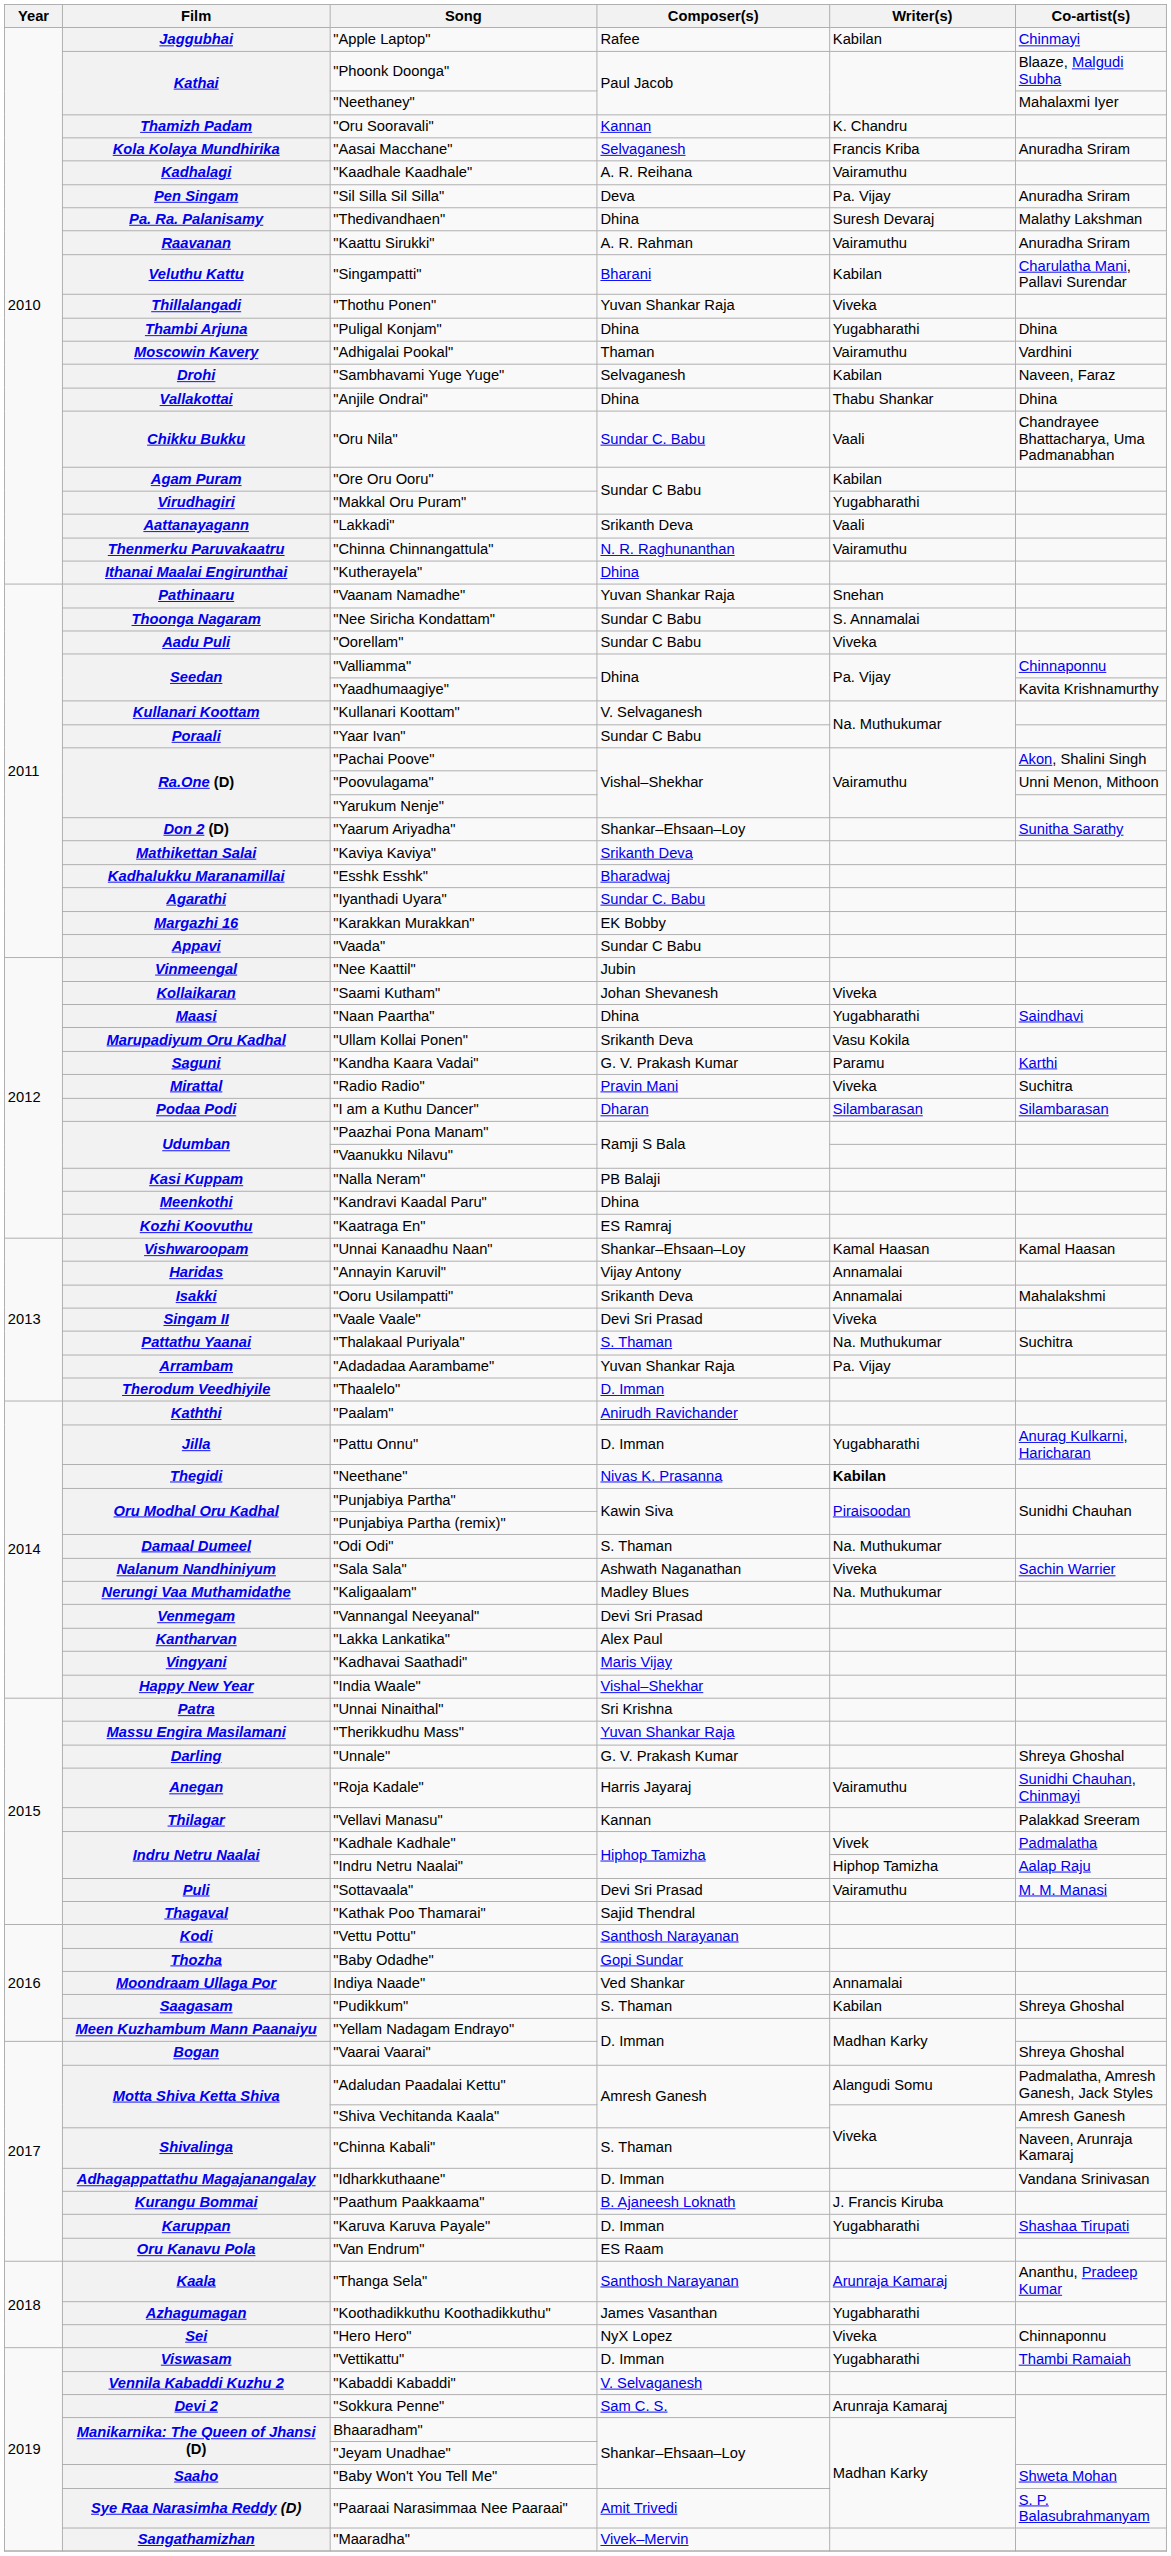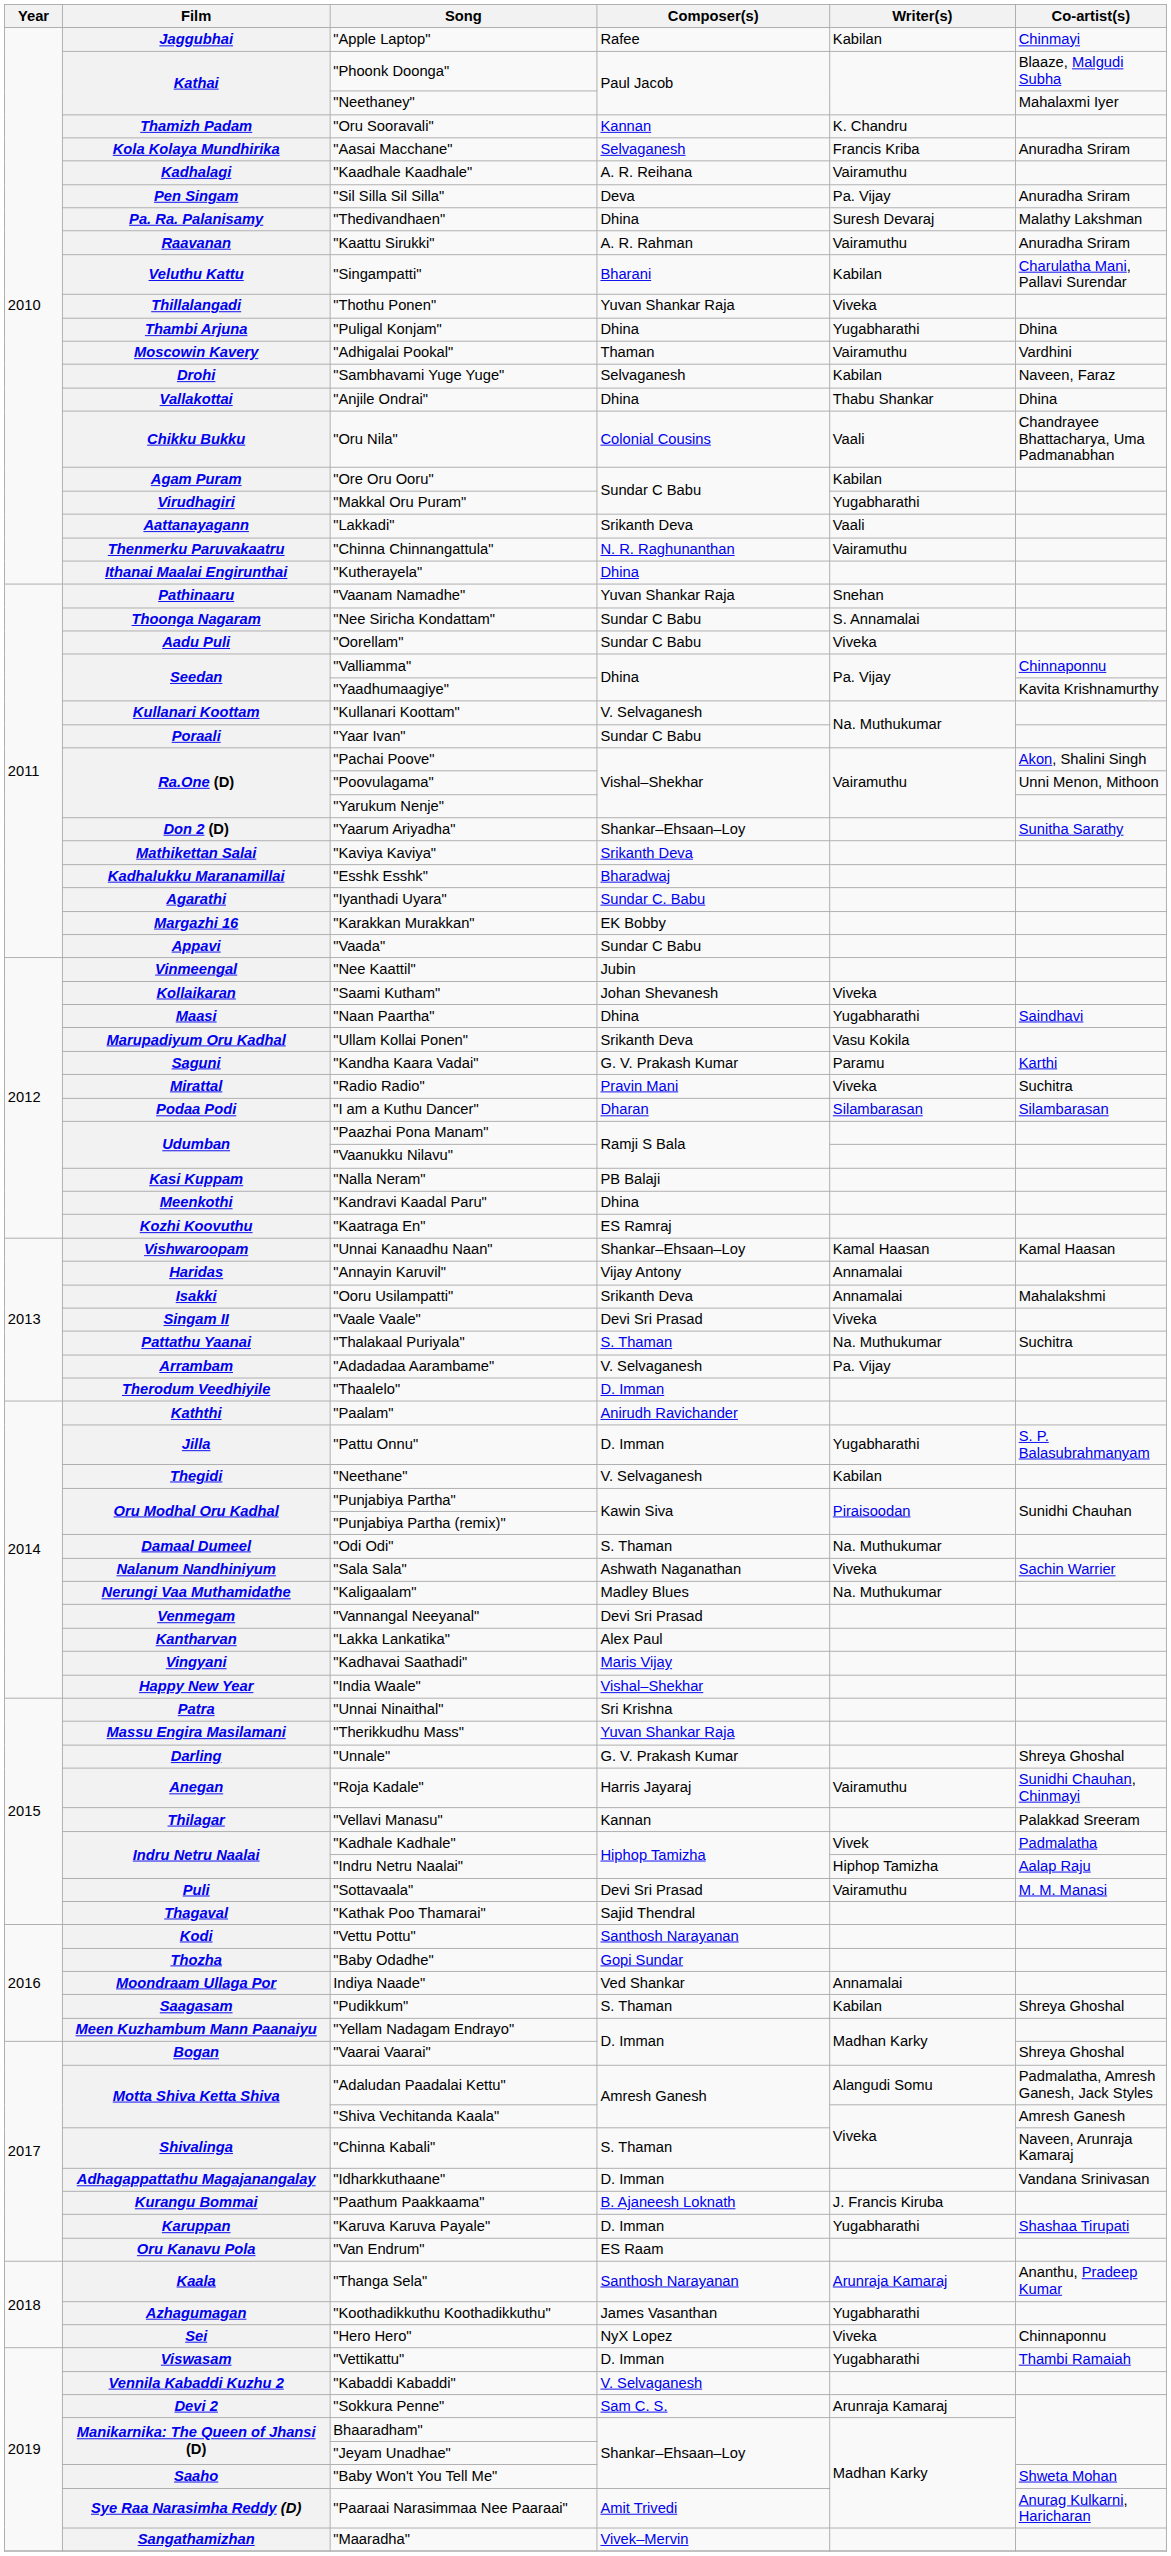Chikku Bukku | Composer(s): Sundar C. Babu -> Colonial Cousins
Arrambam | Composer(s): Yuvan Shankar Raja -> V. Selvaganesh
Jilla | Co-artist(s): Anurag Kulkarni, Haricharan -> S. P. Balasubrahmanyam
Thegidi | Composer(s): Nivas K. Prasanna -> V. Selvaganesh
Thegidi | Writer(s): bold -> normal
Sye Raa Narasimha Reddy (D) | Co-artist(s): S. P. Balasubrahmanyam -> Anurag Kulkarni, Haricharan
